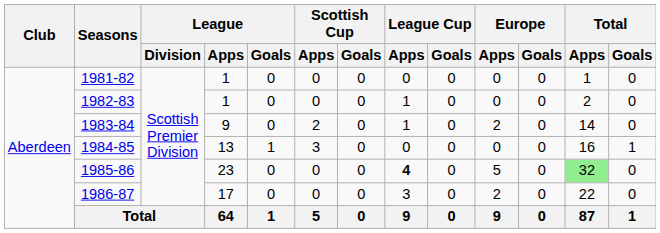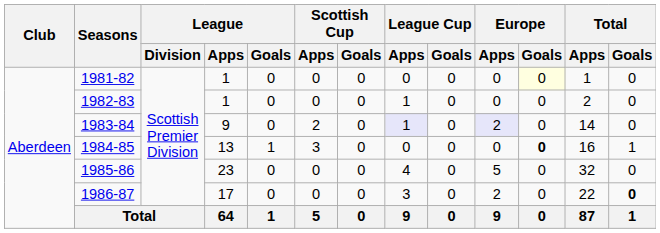1981-82 | Europe / Goals: no background -> lightyellow background
1983-84 | League Cup / Apps: no background -> lavender background
1983-84 | Europe / Apps: no background -> lavender background
1984-85 | Europe / Goals: normal -> bold
1985-86 | League Cup / Apps: bold -> normal
1985-86 | Total / Apps: lightgreen background -> no background
1986-87 | Total / Goals: normal -> bold
